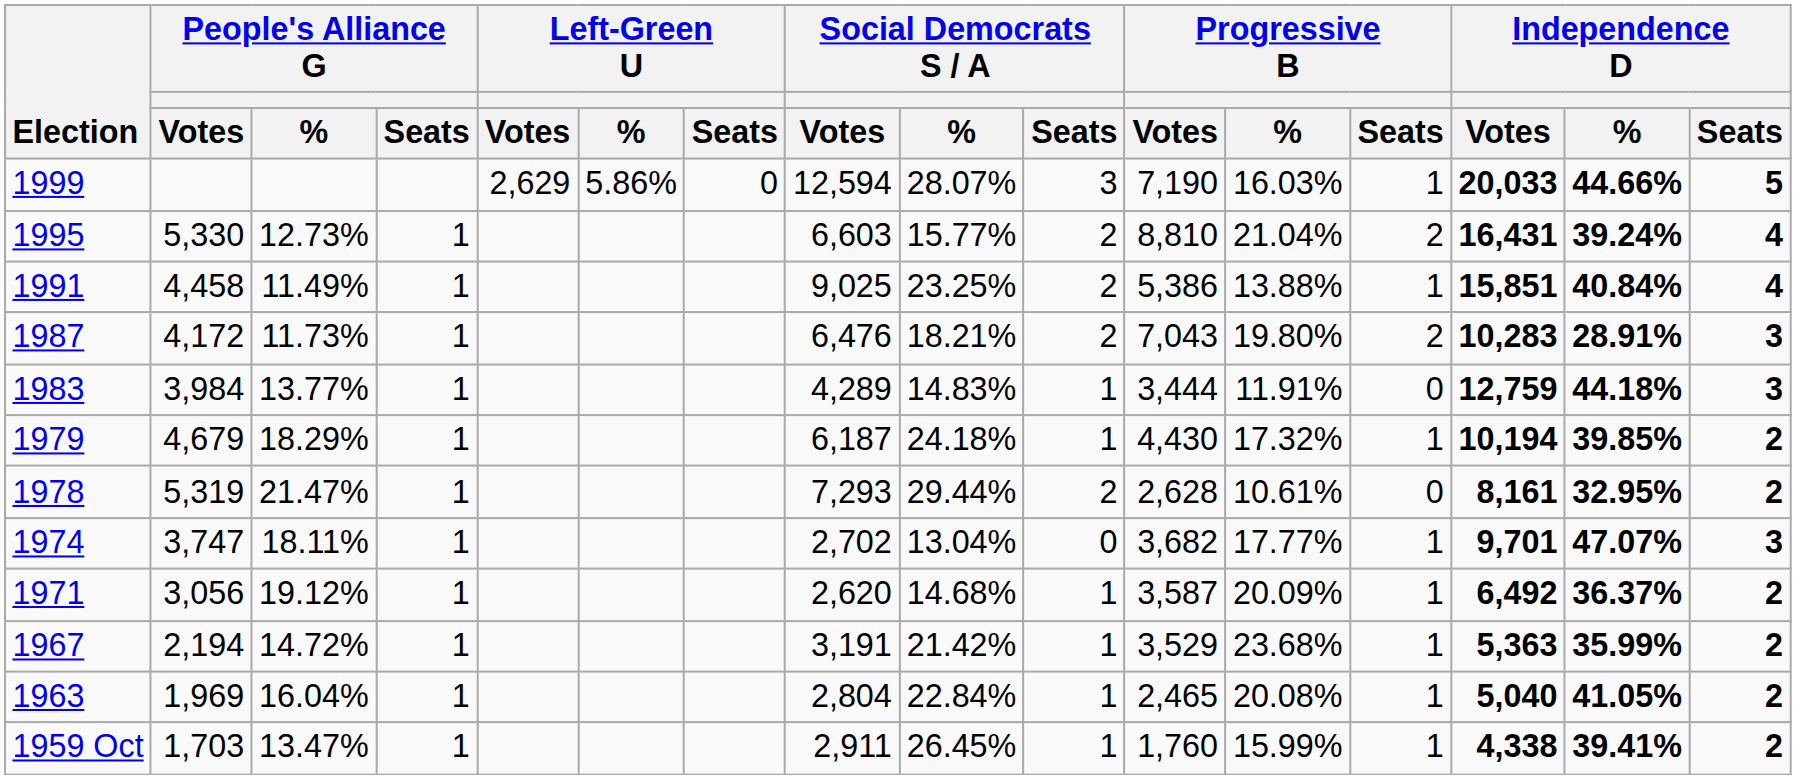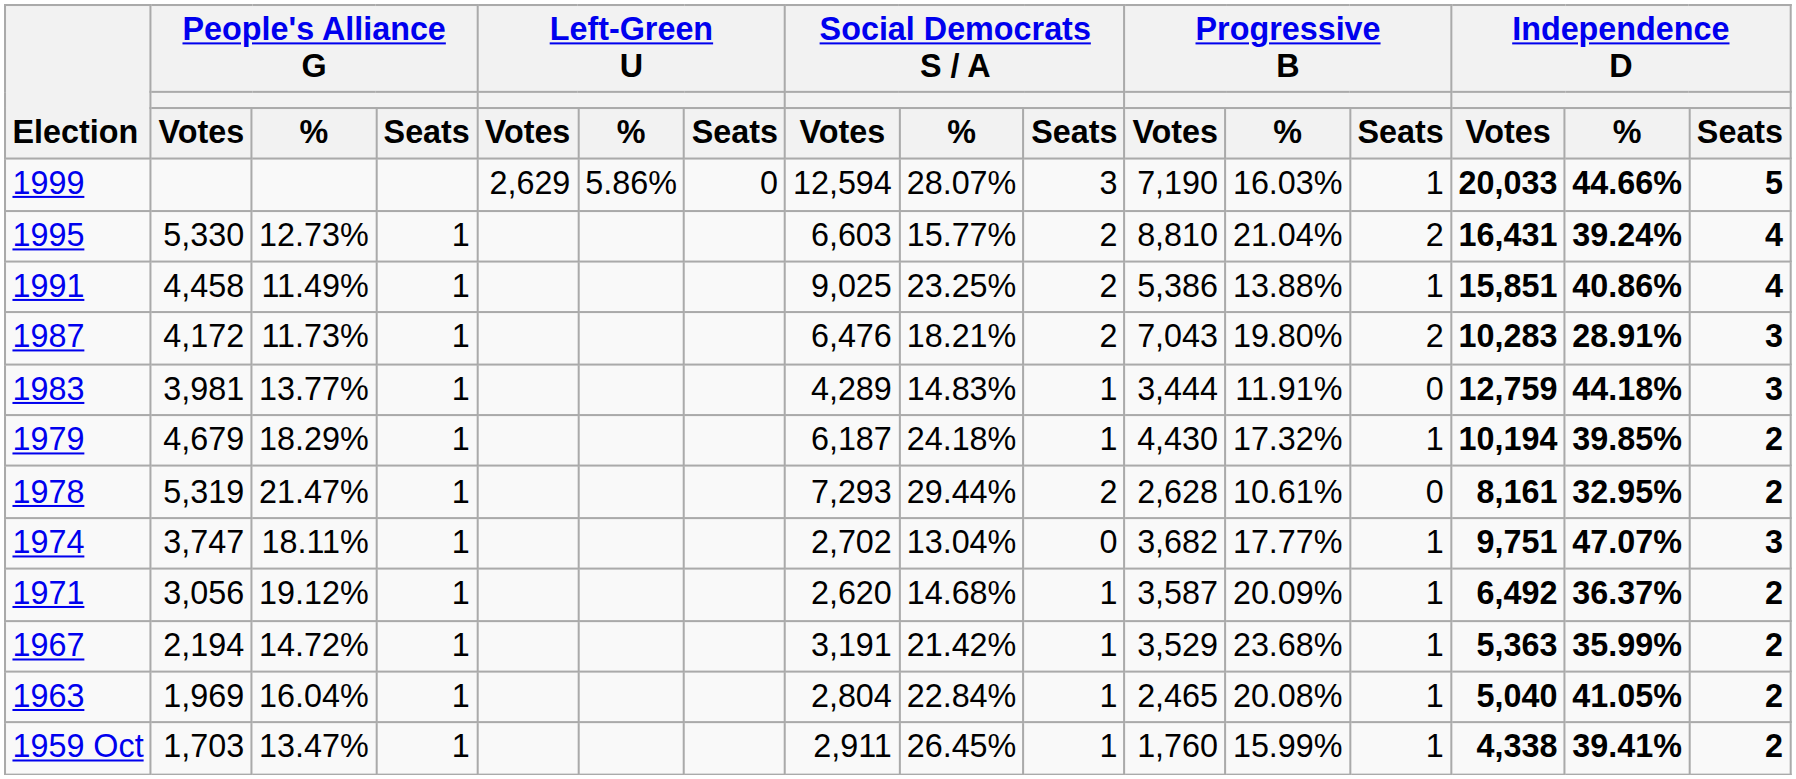1991 | Independence D / %: 40.84% -> 40.86%
1983 | People's Alliance G / Votes: 3,984 -> 3,981
1974 | Independence D / Votes: 9,701 -> 9,751
